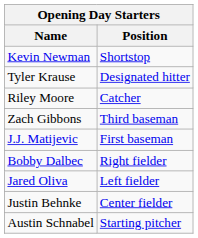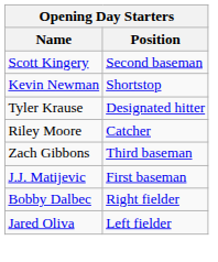+ row: Scott Kingery | Second baseman
- row: Justin Behnke | Center fielder
- row: Austin Schnabel | Starting pitcher
